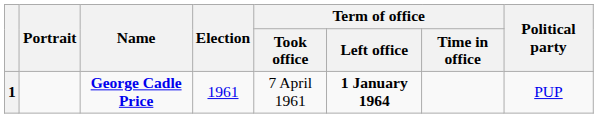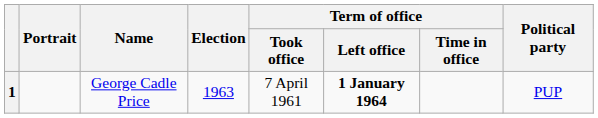1 | Name: bold -> normal
1 | Election: 1961 -> 1963
